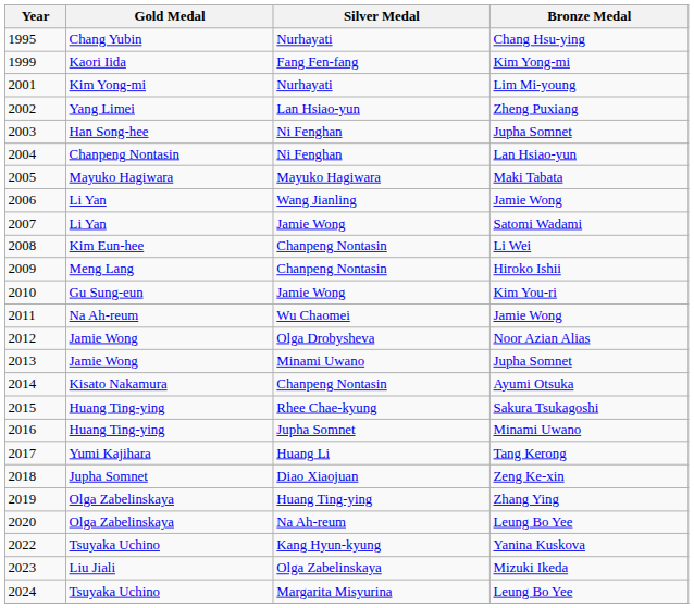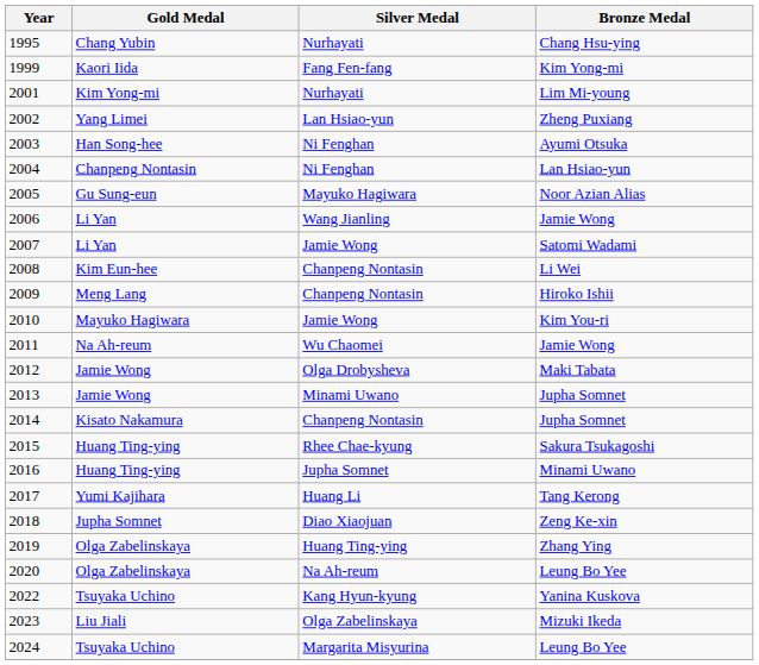2003 | Bronze Medal: Jupha Somnet -> Ayumi Otsuka
2005 | Gold Medal: Mayuko Hagiwara -> Gu Sung-eun
2005 | Bronze Medal: Maki Tabata -> Noor Azian Alias
2010 | Gold Medal: Gu Sung-eun -> Mayuko Hagiwara
2012 | Bronze Medal: Noor Azian Alias -> Maki Tabata
2014 | Bronze Medal: Ayumi Otsuka -> Jupha Somnet
